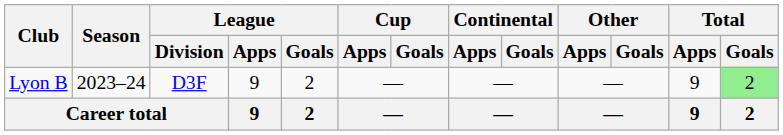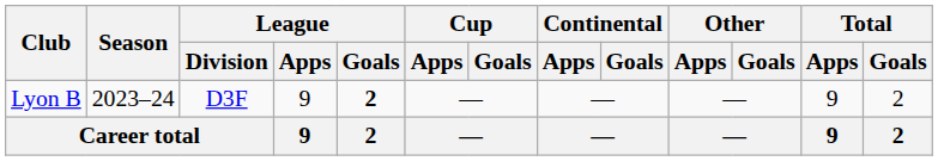Lyon B | League / Goals: normal -> bold
Lyon B | Total / Goals: lightgreen background -> no background
